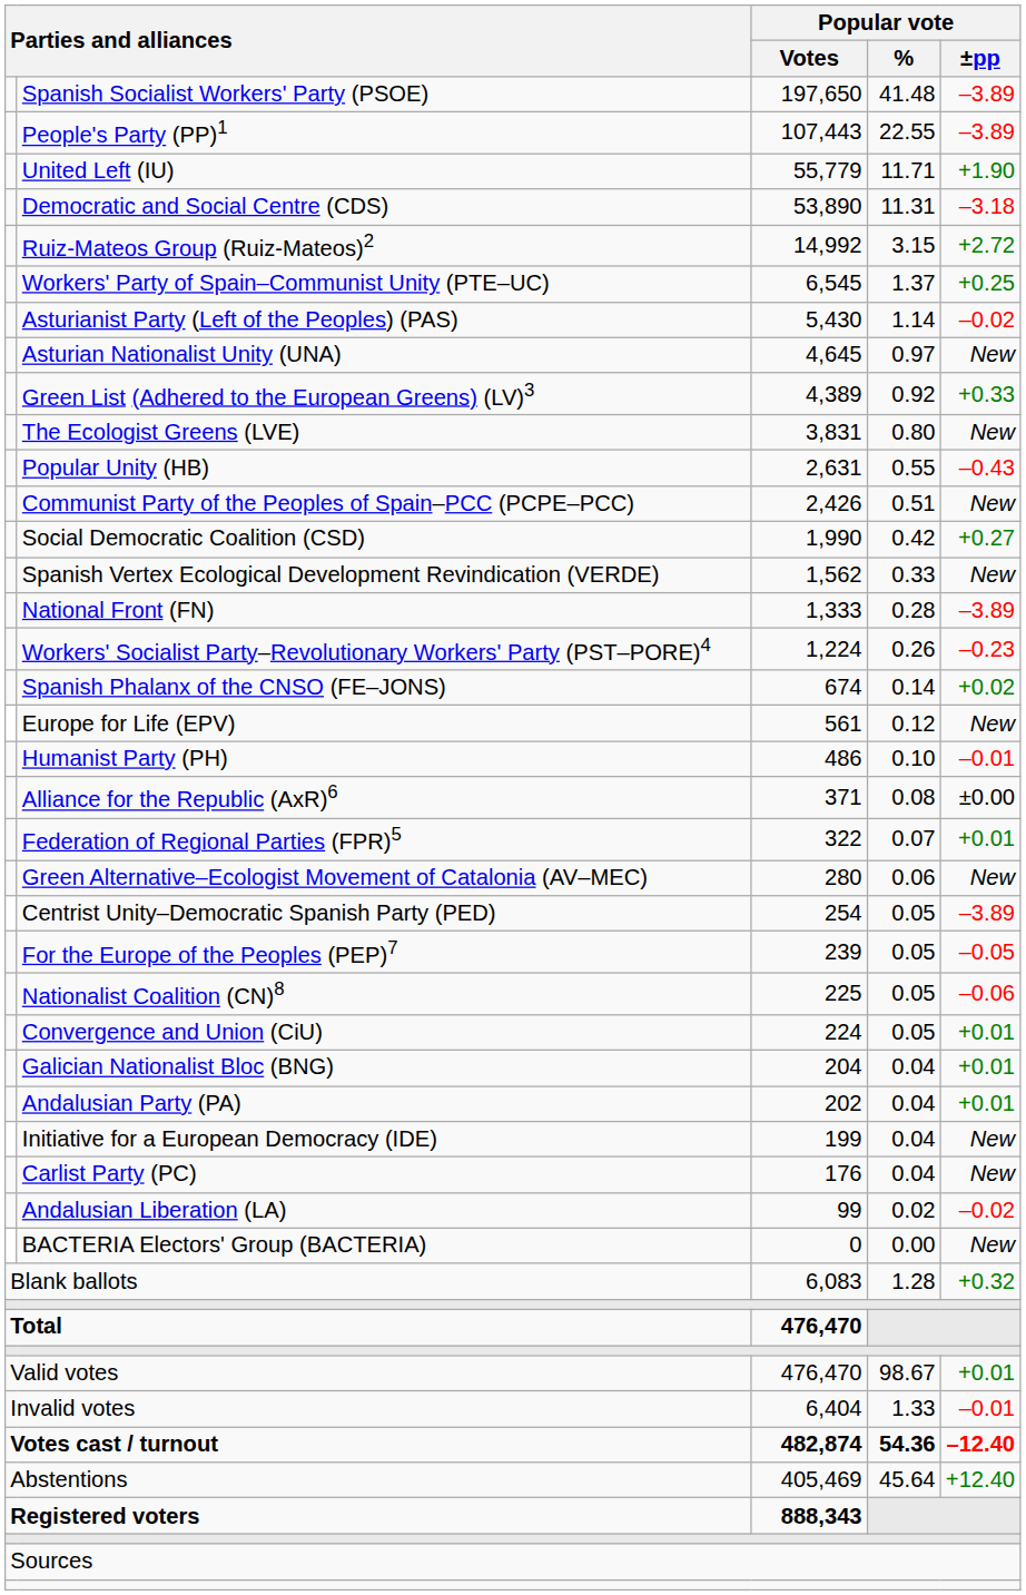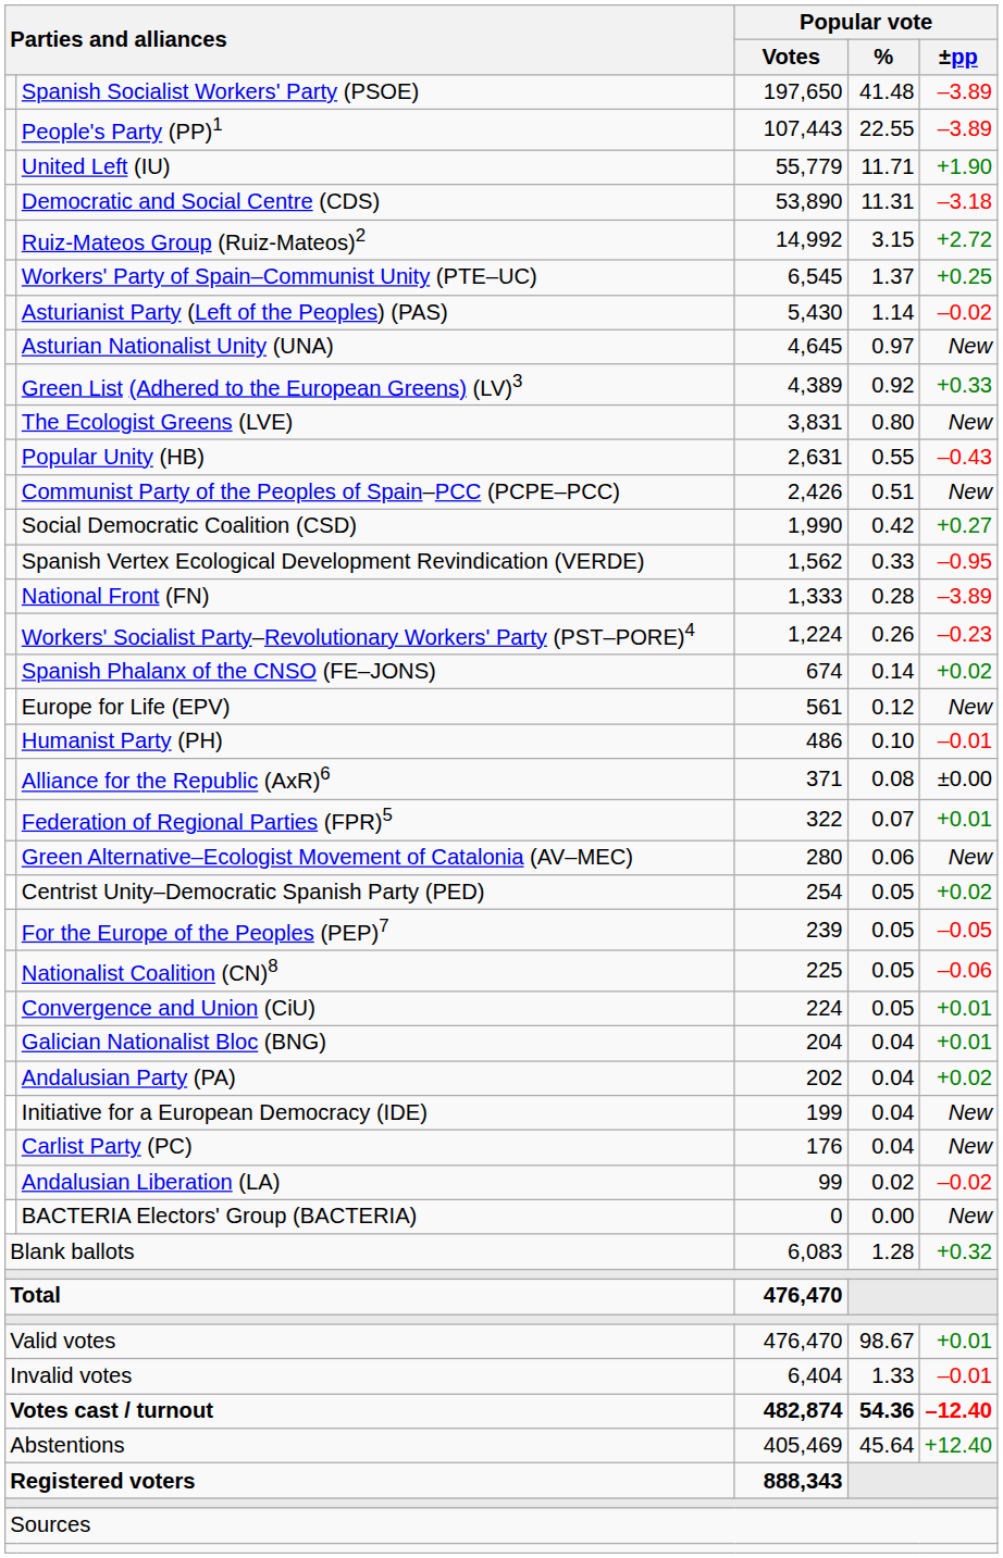Spanish Vertex Ecological Development Revindication (VERDE) | Popular vote / ±pp: New -> –0.95
Centrist Unity–Democratic Spanish Party (PED) | Popular vote / ±pp: –3.89 -> +0.02
Andalusian Party (PA) | Popular vote / ±pp: +0.01 -> +0.02
